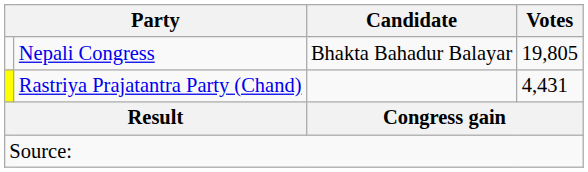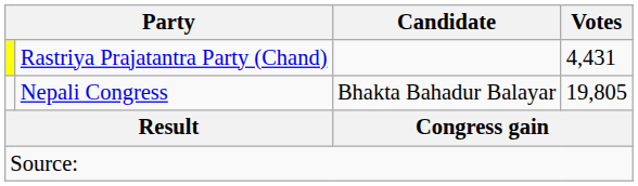rows swapped: Nepali Congress <-> Rastriya Prajatantra Party (Chand)
